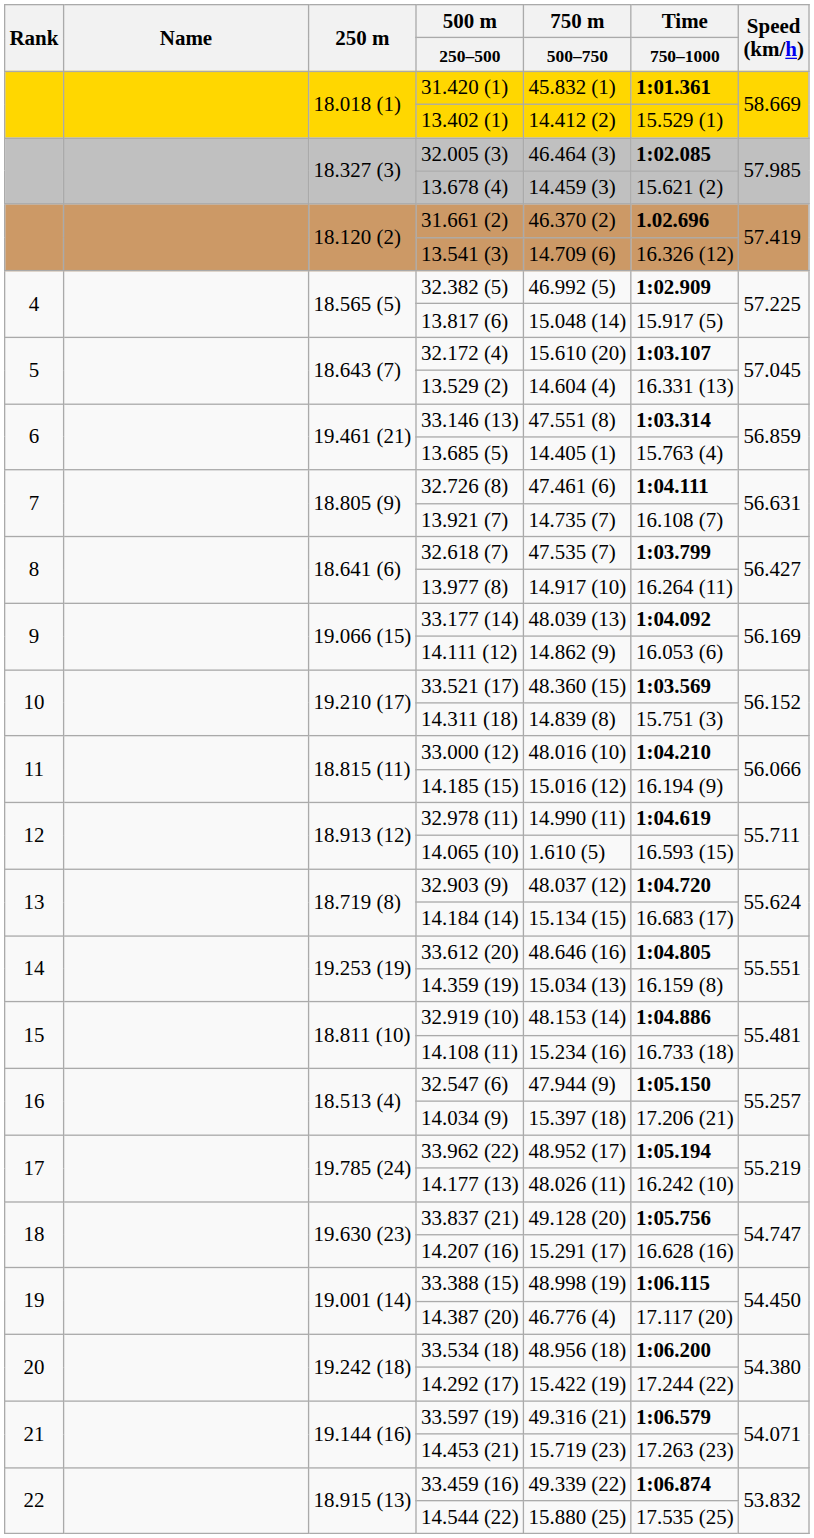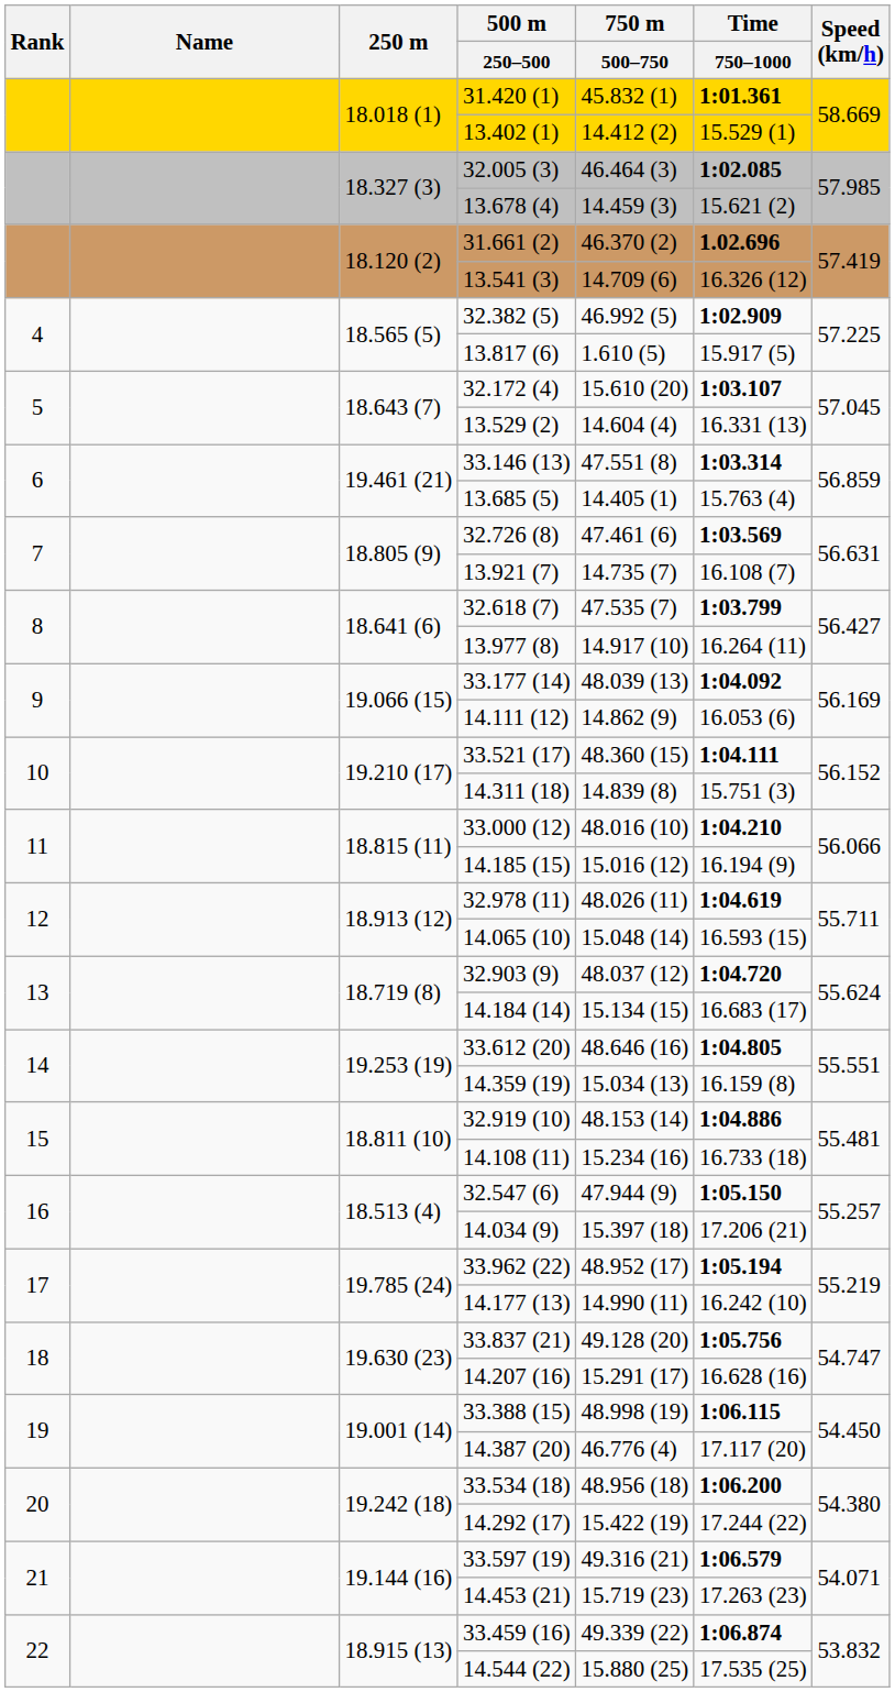13.817 (6) | 750 m / 500–750: 15.048 (14) -> 1.610 (5)
32.726 (8) | Time / 750–1000: 1:04.111 -> 1:03.569
33.521 (17) | Time / 750–1000: 1:03.569 -> 1:04.111
32.978 (11) | 750 m / 500–750: 14.990 (11) -> 48.026 (11)
14.065 (10) | 750 m / 500–750: 1.610 (5) -> 15.048 (14)
14.177 (13) | 750 m / 500–750: 48.026 (11) -> 14.990 (11)
